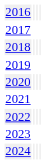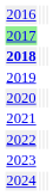2017 | column 1: no background -> lightgreen background
2018 | column 1: normal -> bold
